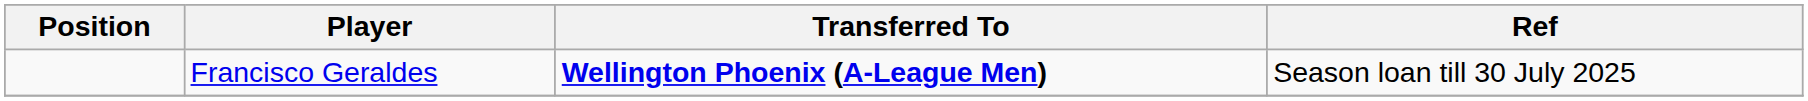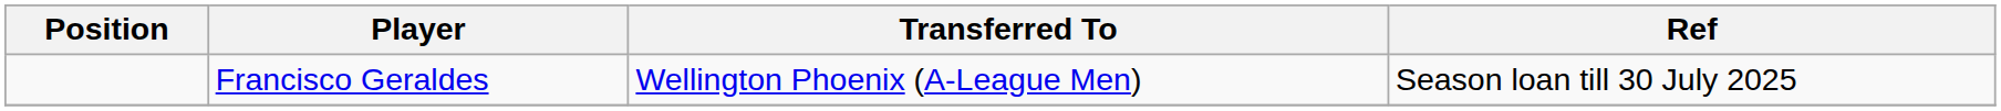Francisco Geraldes | Transferred To: bold -> normal
